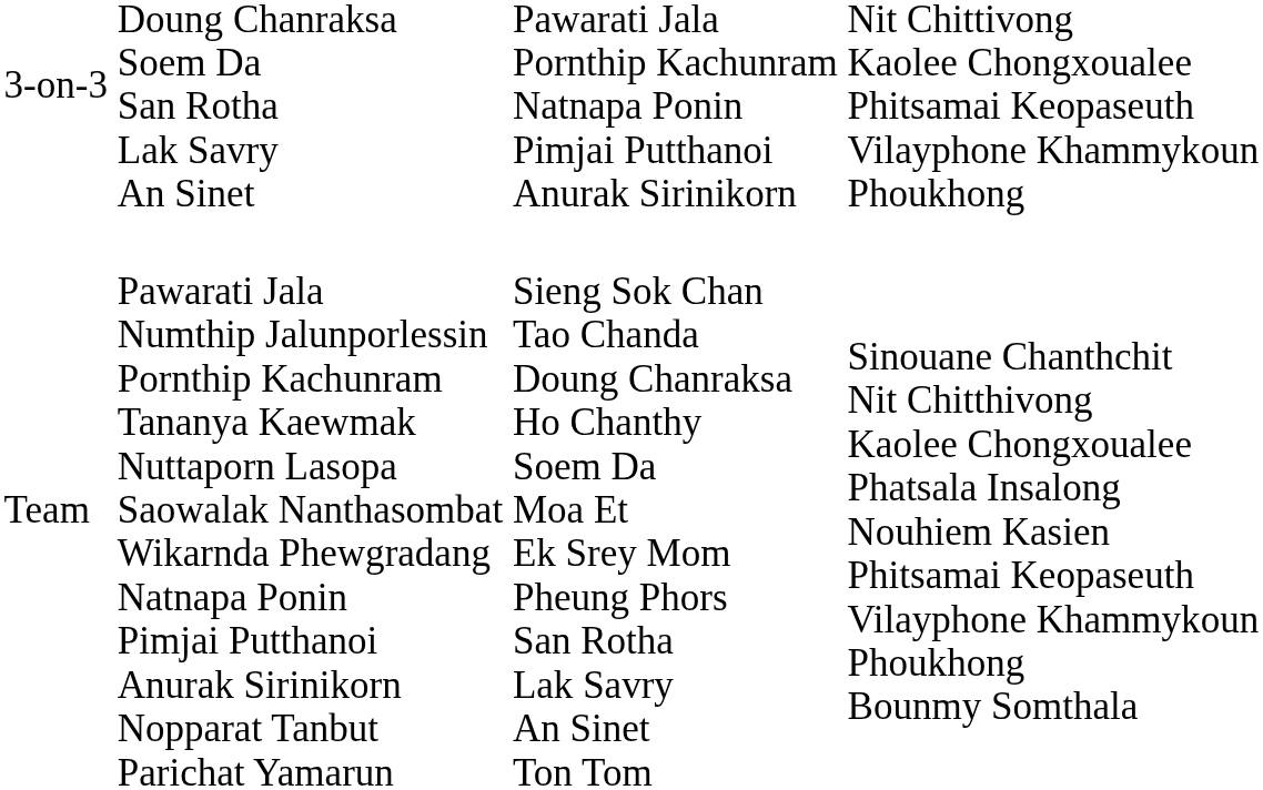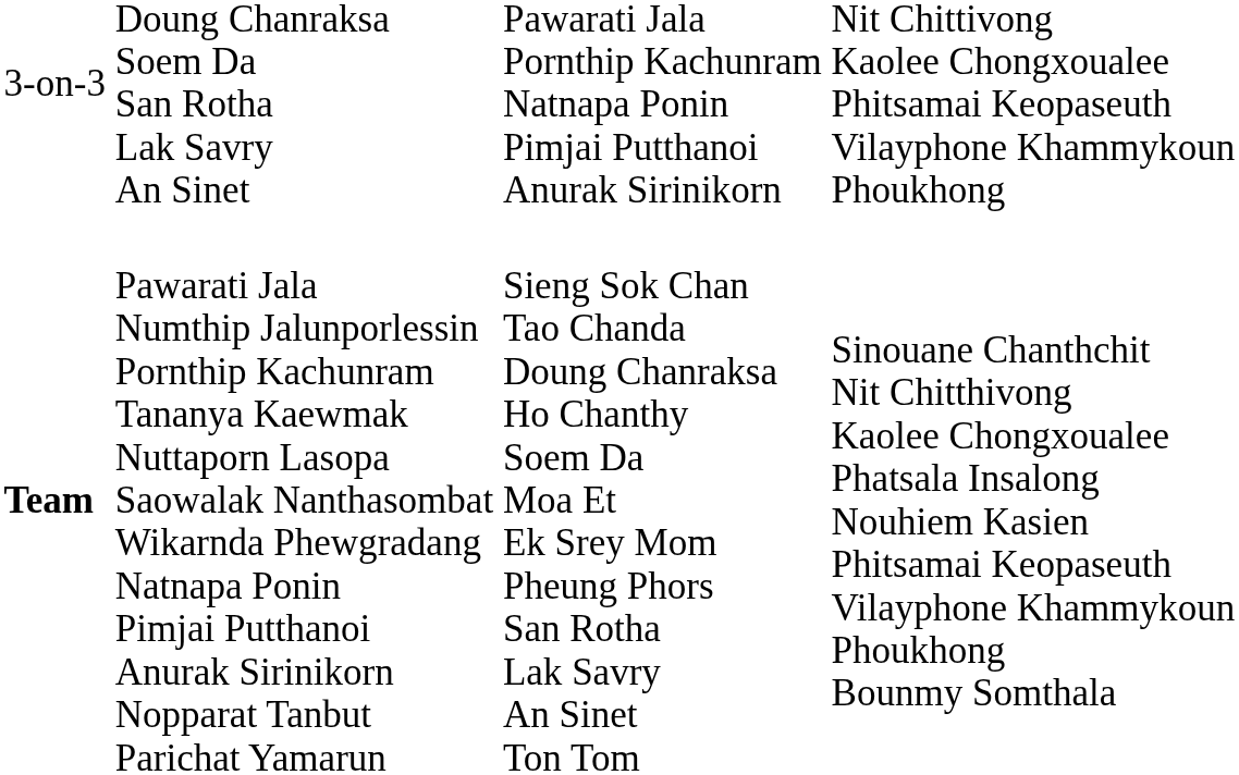Team | column 1: normal -> bold
